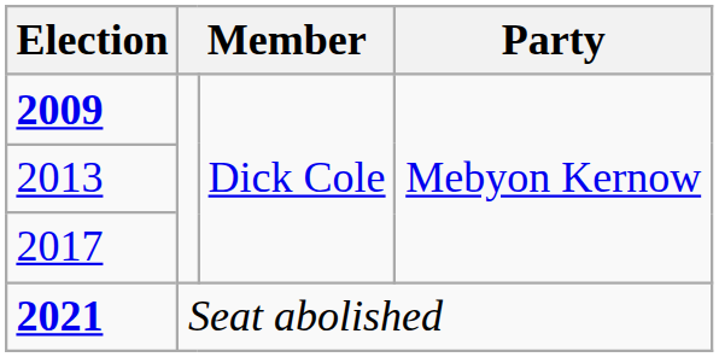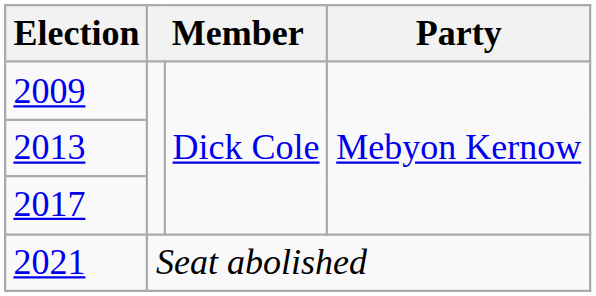2009 | Election: bold -> normal
2021 | Election: bold -> normal
